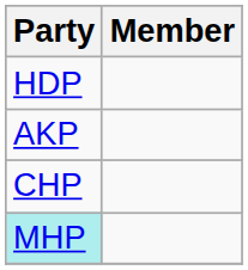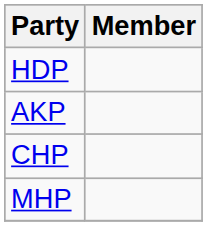MHP | Party: paleturquoise background -> no background
